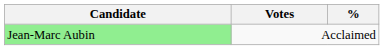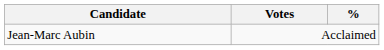Jean-Marc Aubin | Candidate: lightgreen background -> no background
